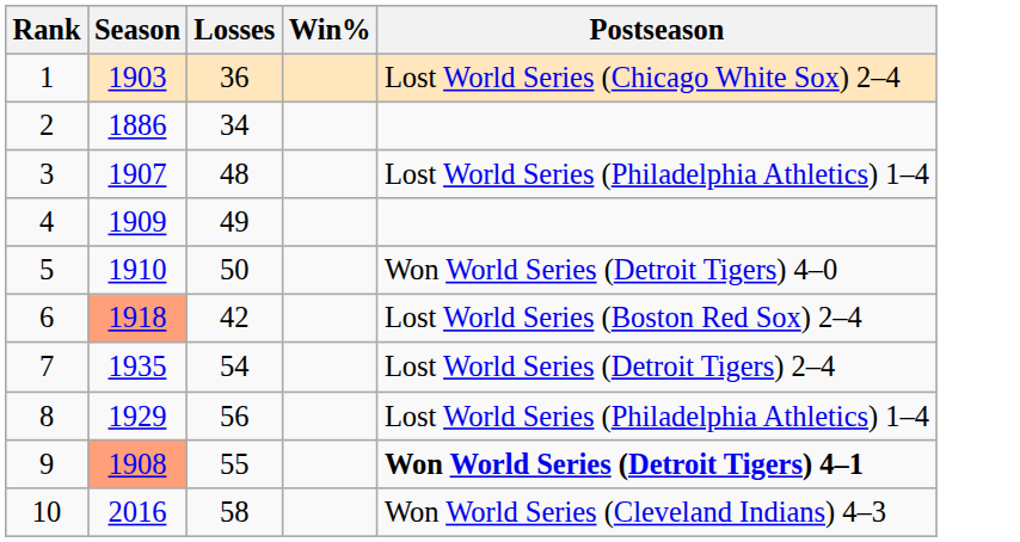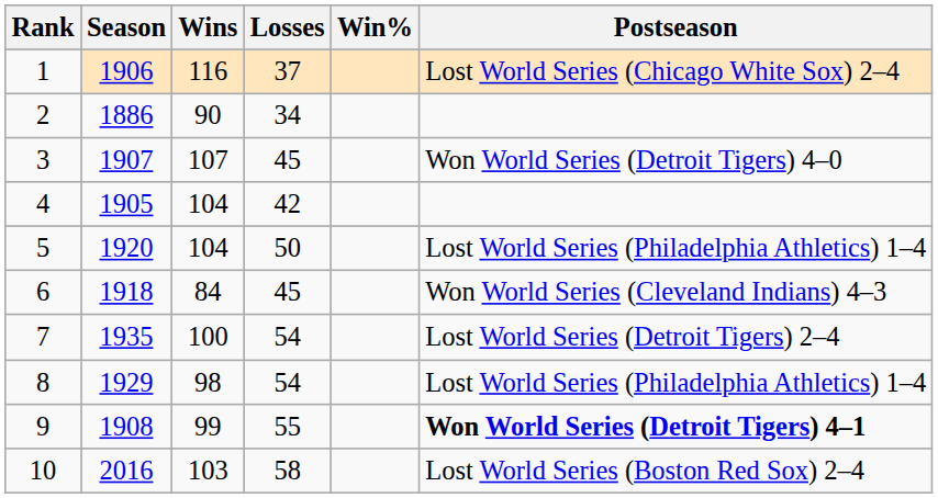+ column: Wins | 116 | 90 | 107 | 104 | 104 | 84 | 100 | 98 | 99 | 103
1 | Season: 1903 -> 1906
1 | Losses: 36 -> 37
3 | Losses: 48 -> 45
3 | Postseason: Lost World Series (Philadelphia Athletics) 1–4 -> Won World Series (Detroit Tigers) 4–0
4 | Season: 1909 -> 1905
4 | Losses: 49 -> 42
5 | Season: 1910 -> 1920
5 | Postseason: Won World Series (Detroit Tigers) 4–0 -> Lost World Series (Philadelphia Athletics) 1–4
6 | Season: lightsalmon background -> no background
6 | Losses: 42 -> 45
6 | Postseason: Lost World Series (Boston Red Sox) 2–4 -> Won World Series (Cleveland Indians) 4–3
8 | Losses: 56 -> 54
9 | Season: lightsalmon background -> no background
10 | Postseason: Won World Series (Cleveland Indians) 4–3 -> Lost World Series (Boston Red Sox) 2–4
